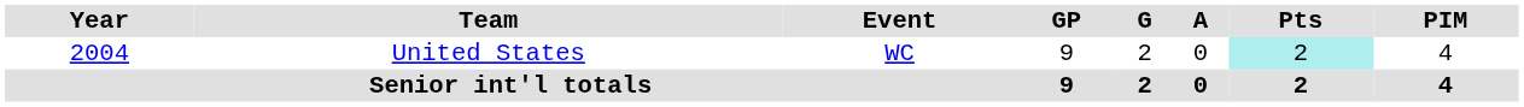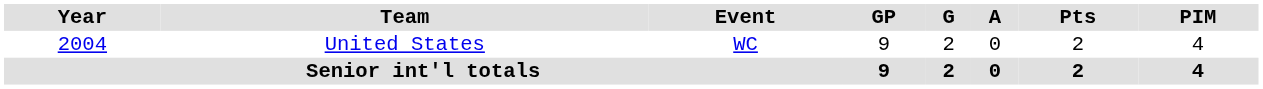United States | Pts: paleturquoise background -> no background
